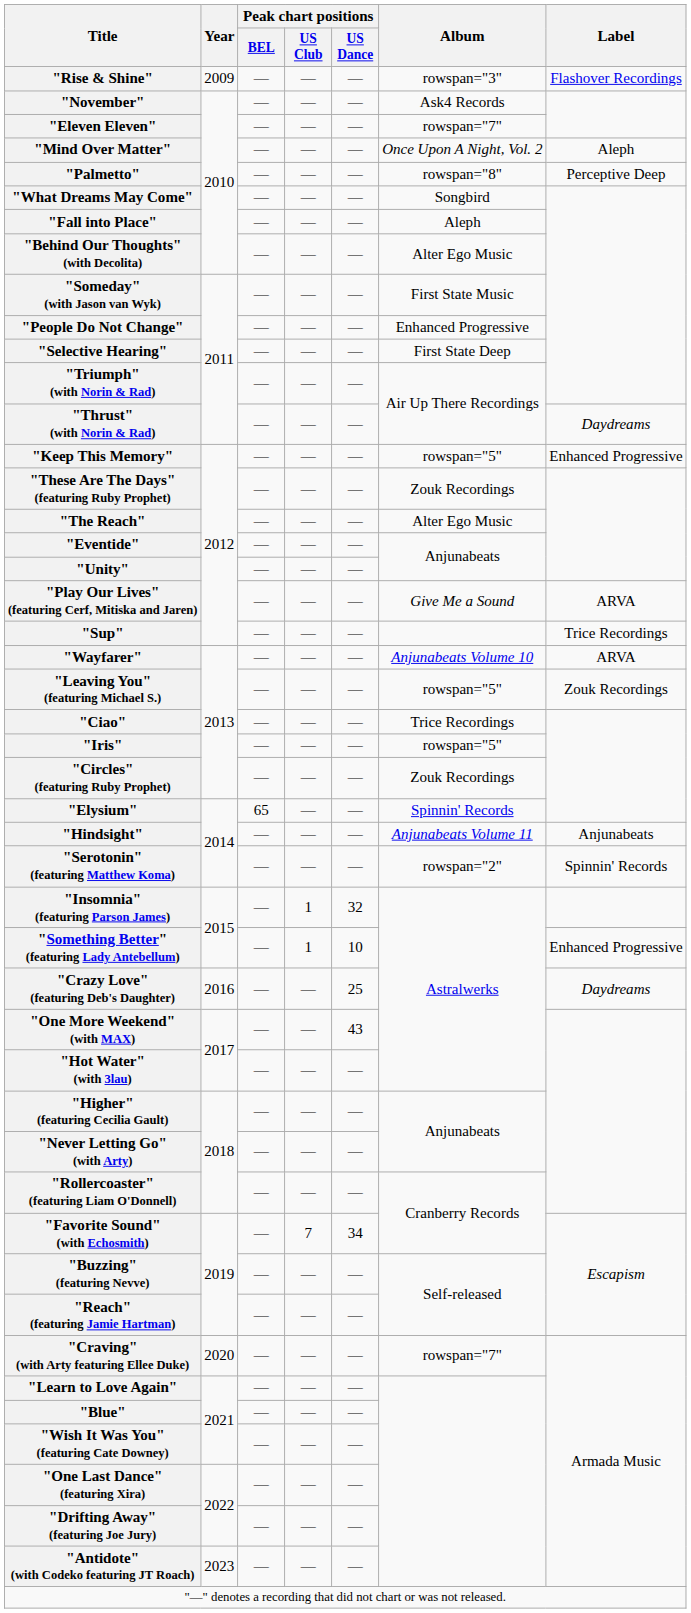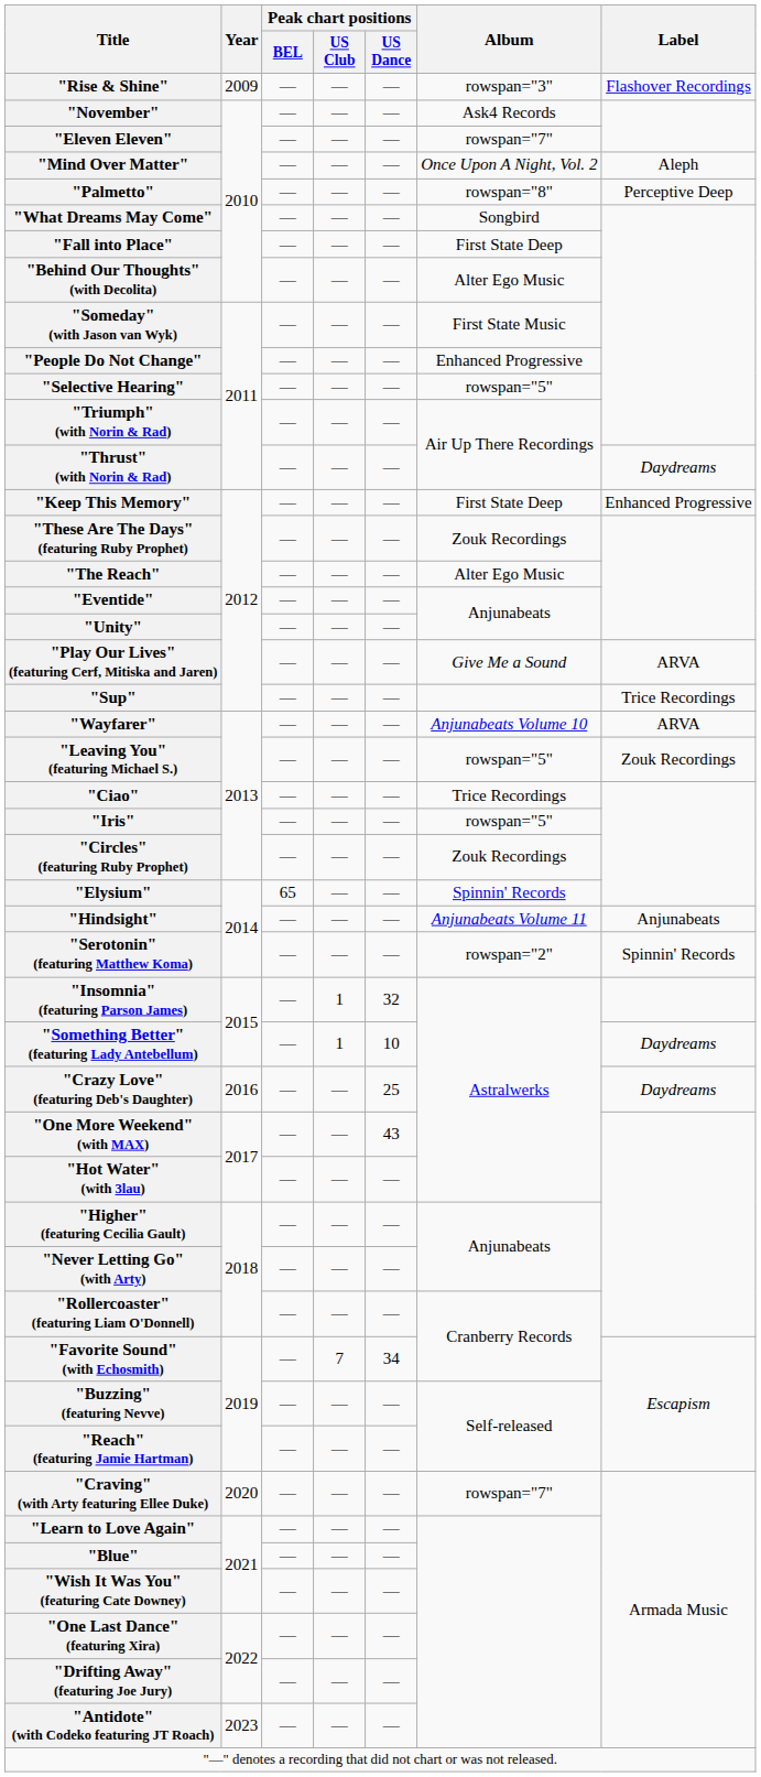"Fall into Place" | Album: Aleph -> First State Deep
"Selective Hearing" | Album: First State Deep -> rowspan="5"
"Keep This Memory" | Album: rowspan="5" -> First State Deep
"Something Better" (featuring Lady Antebellum) | Label: Enhanced Progressive -> Daydreams
